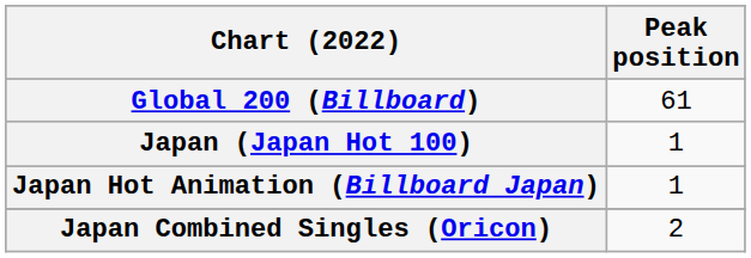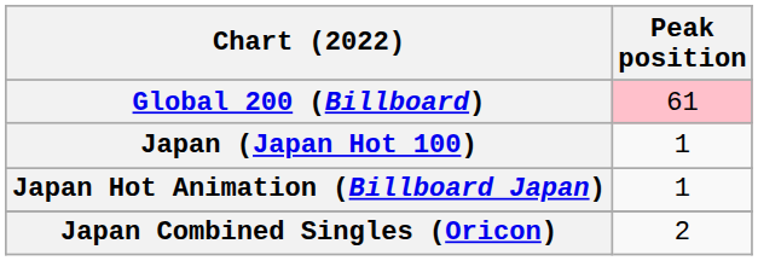Global 200 (Billboard) | Peak position: no background -> pink background
